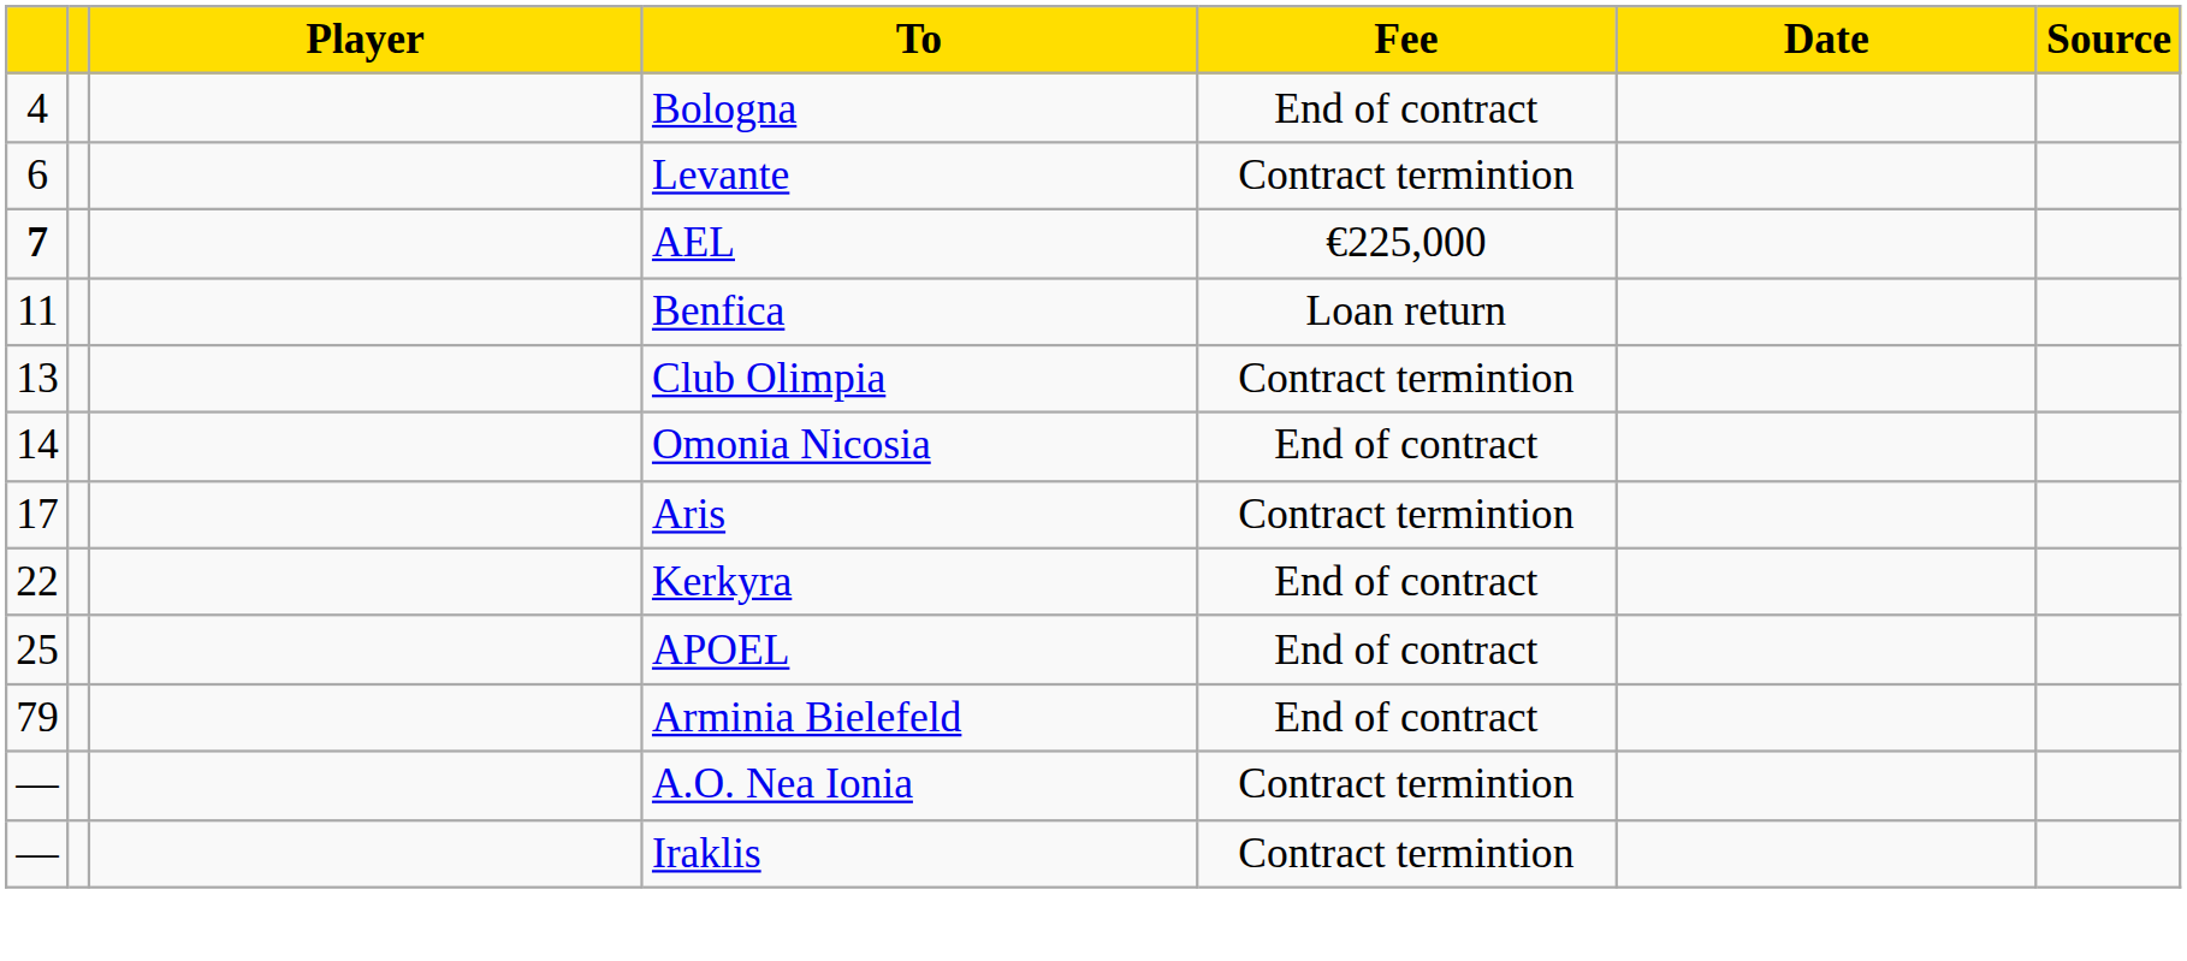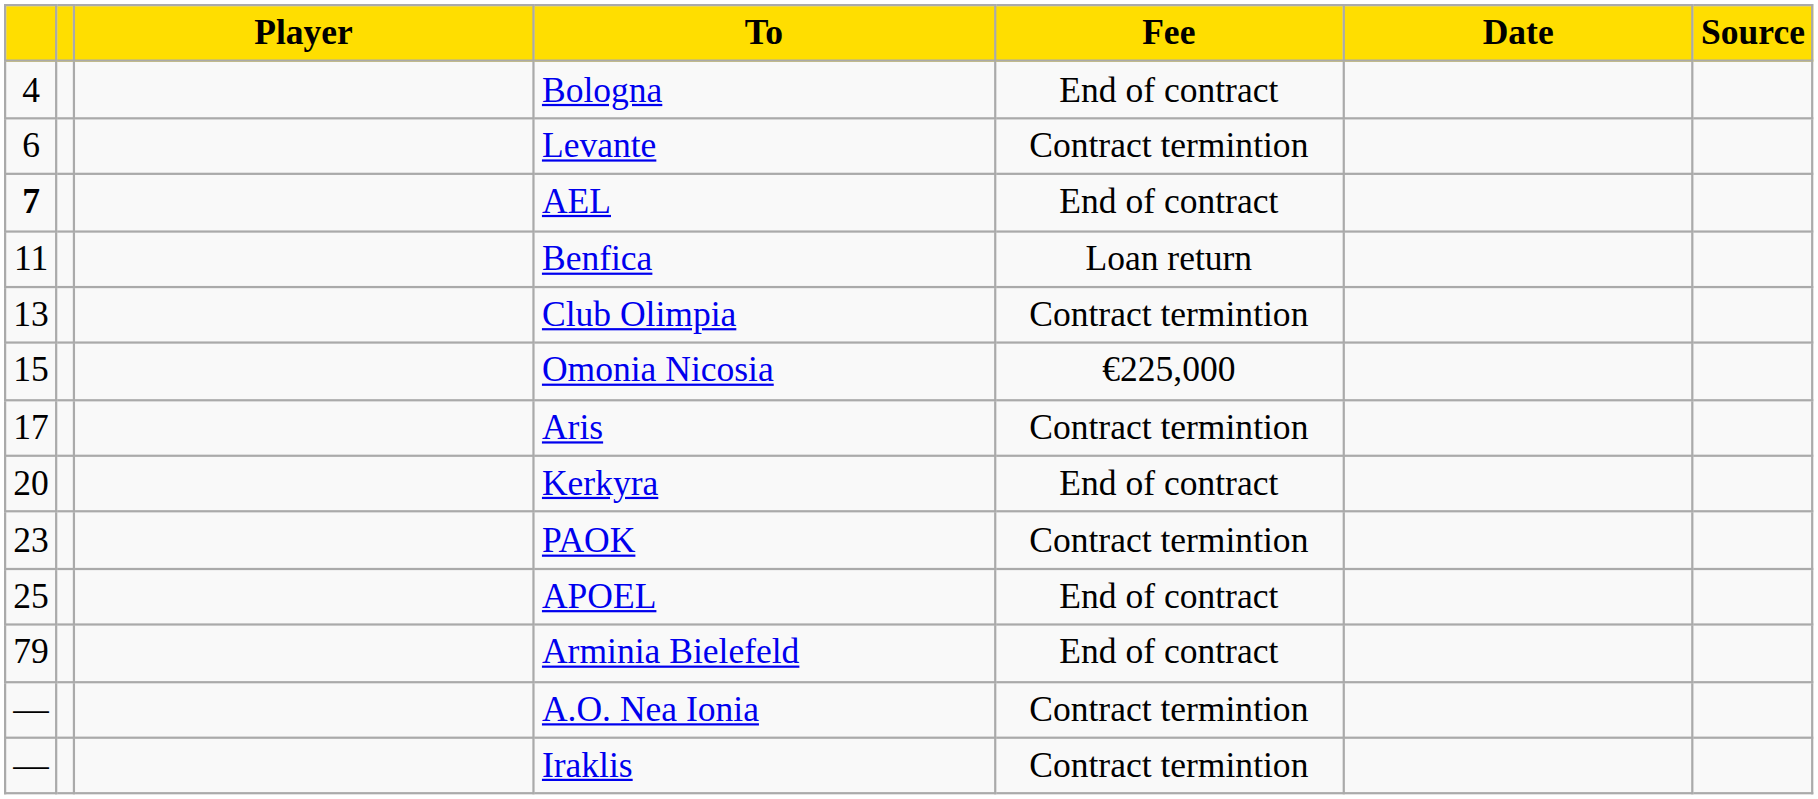AEL | Fee: €225,000 -> End of contract
Omonia Nicosia | column 1: 14 -> 15
Omonia Nicosia | Fee: End of contract -> €225,000
Kerkyra | column 1: 22 -> 20
+ row: 23 | PAOK | Contract termintion
